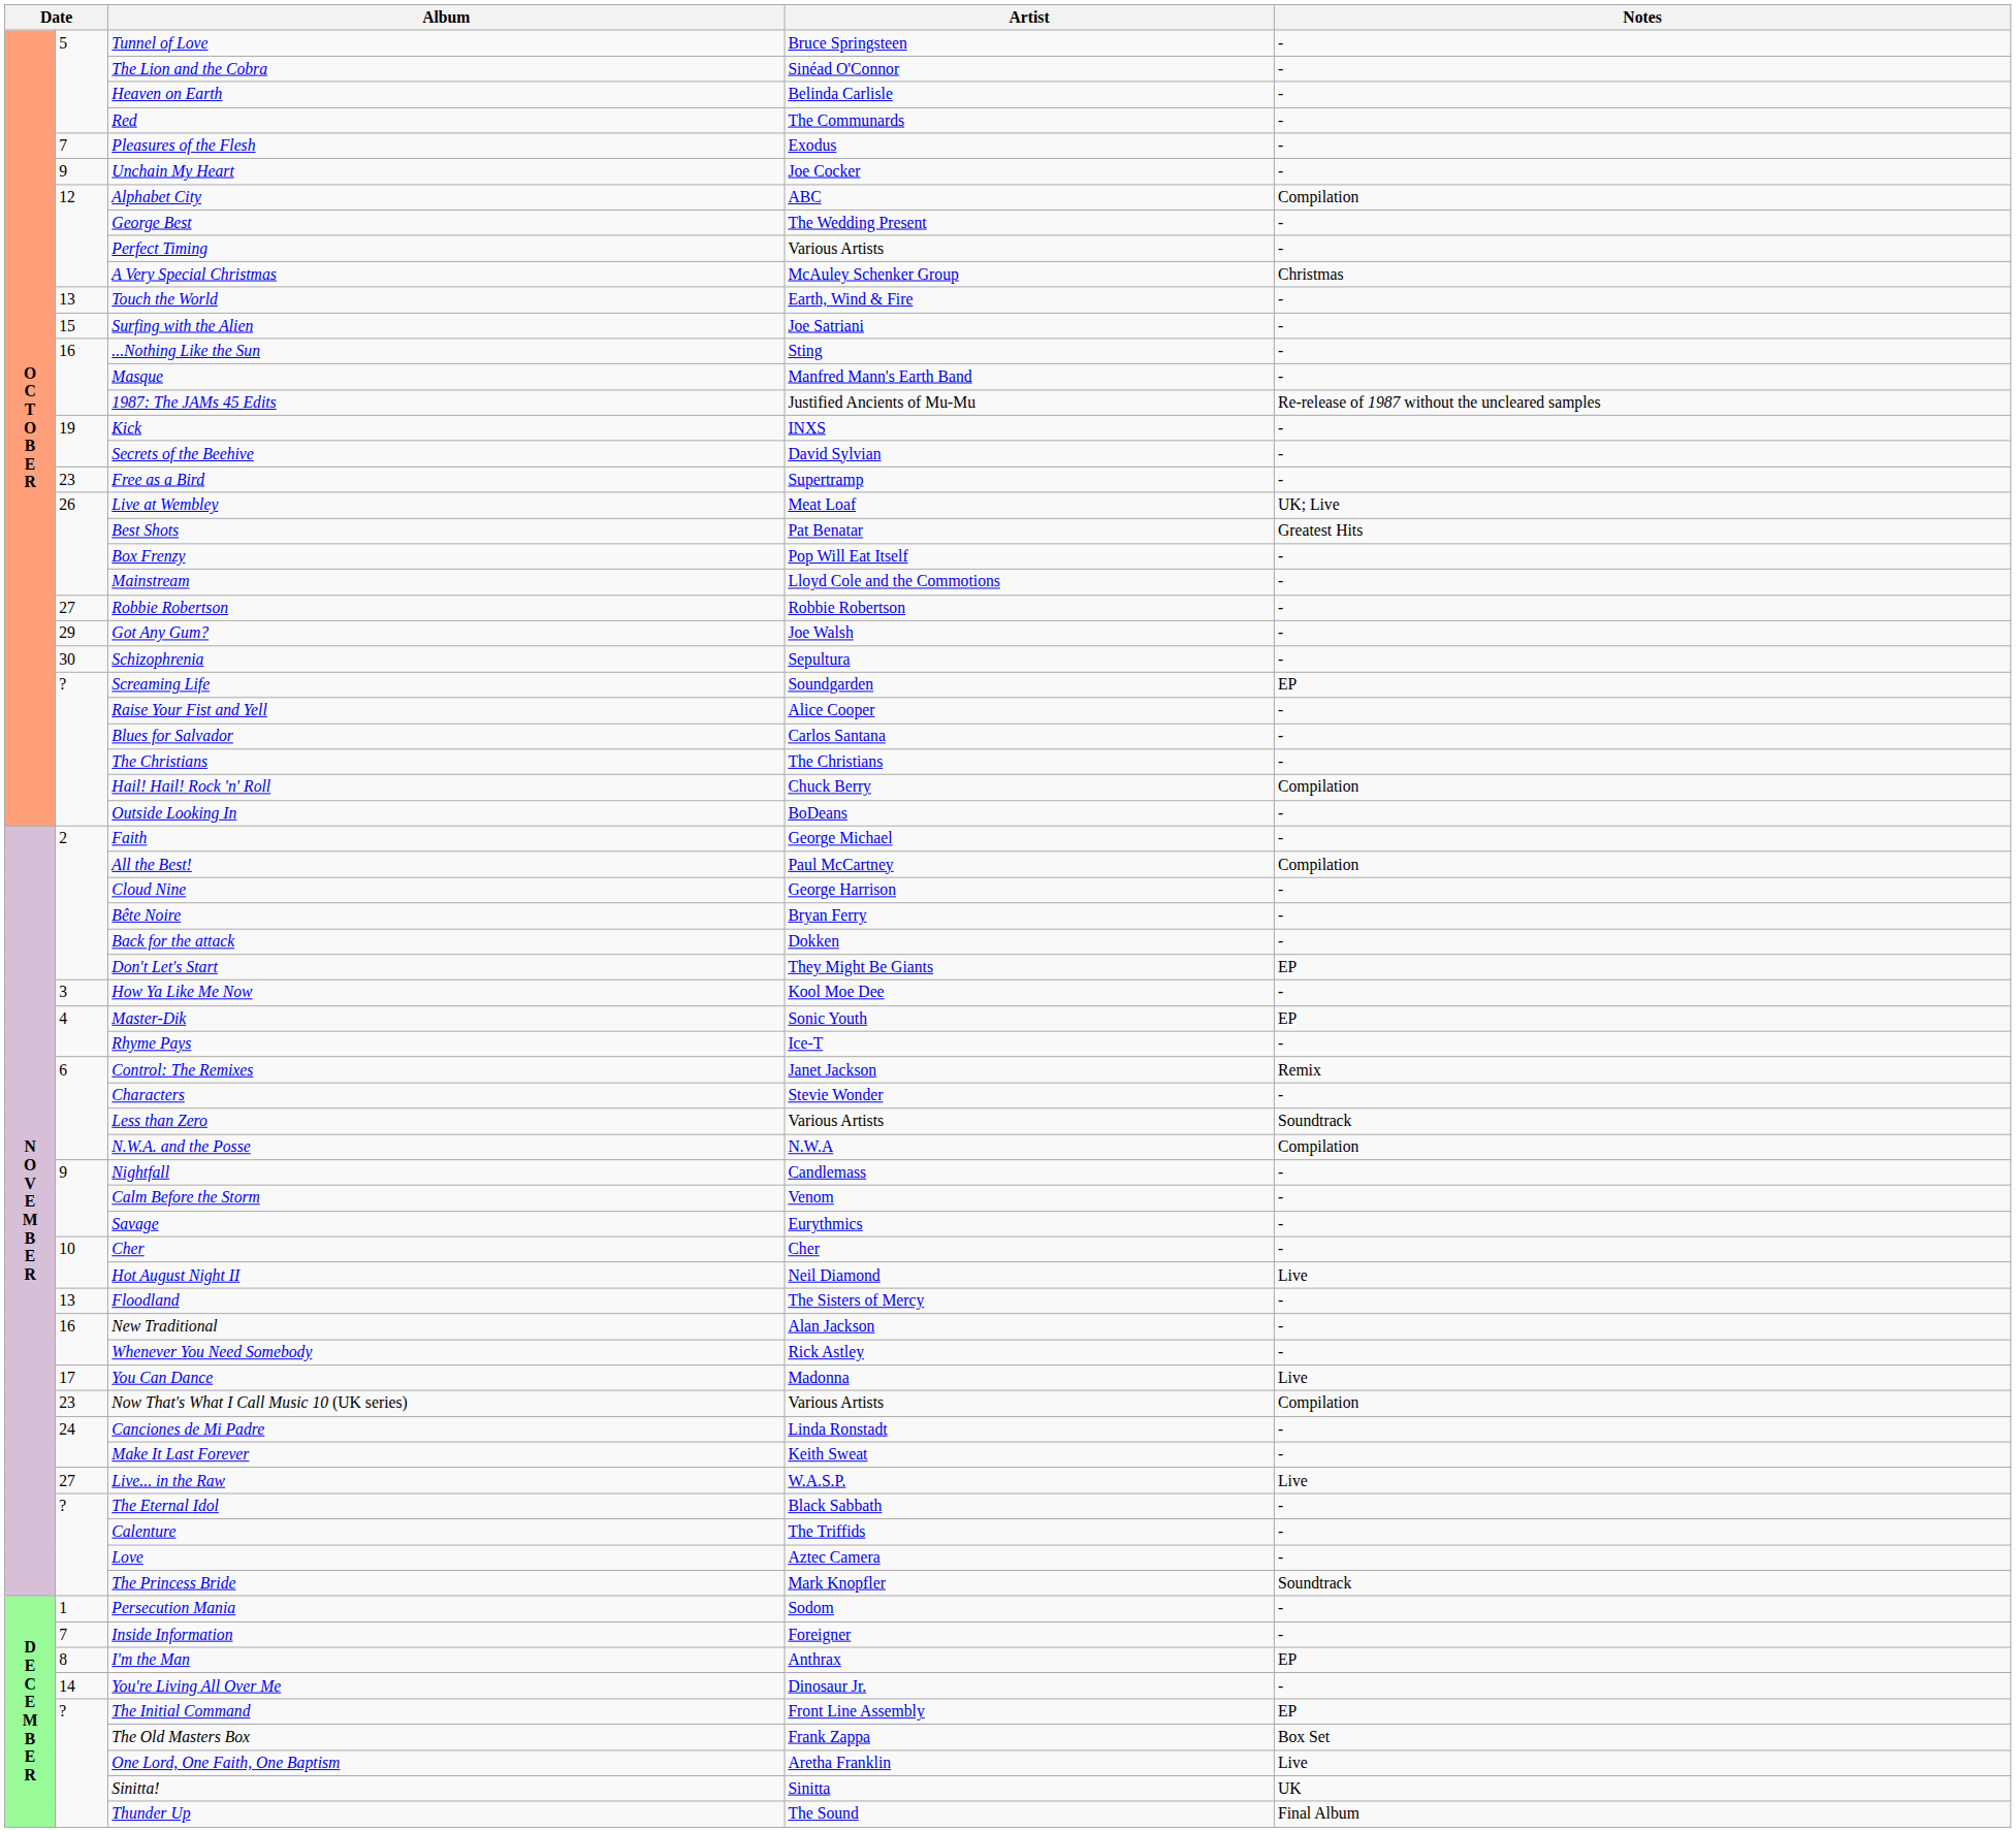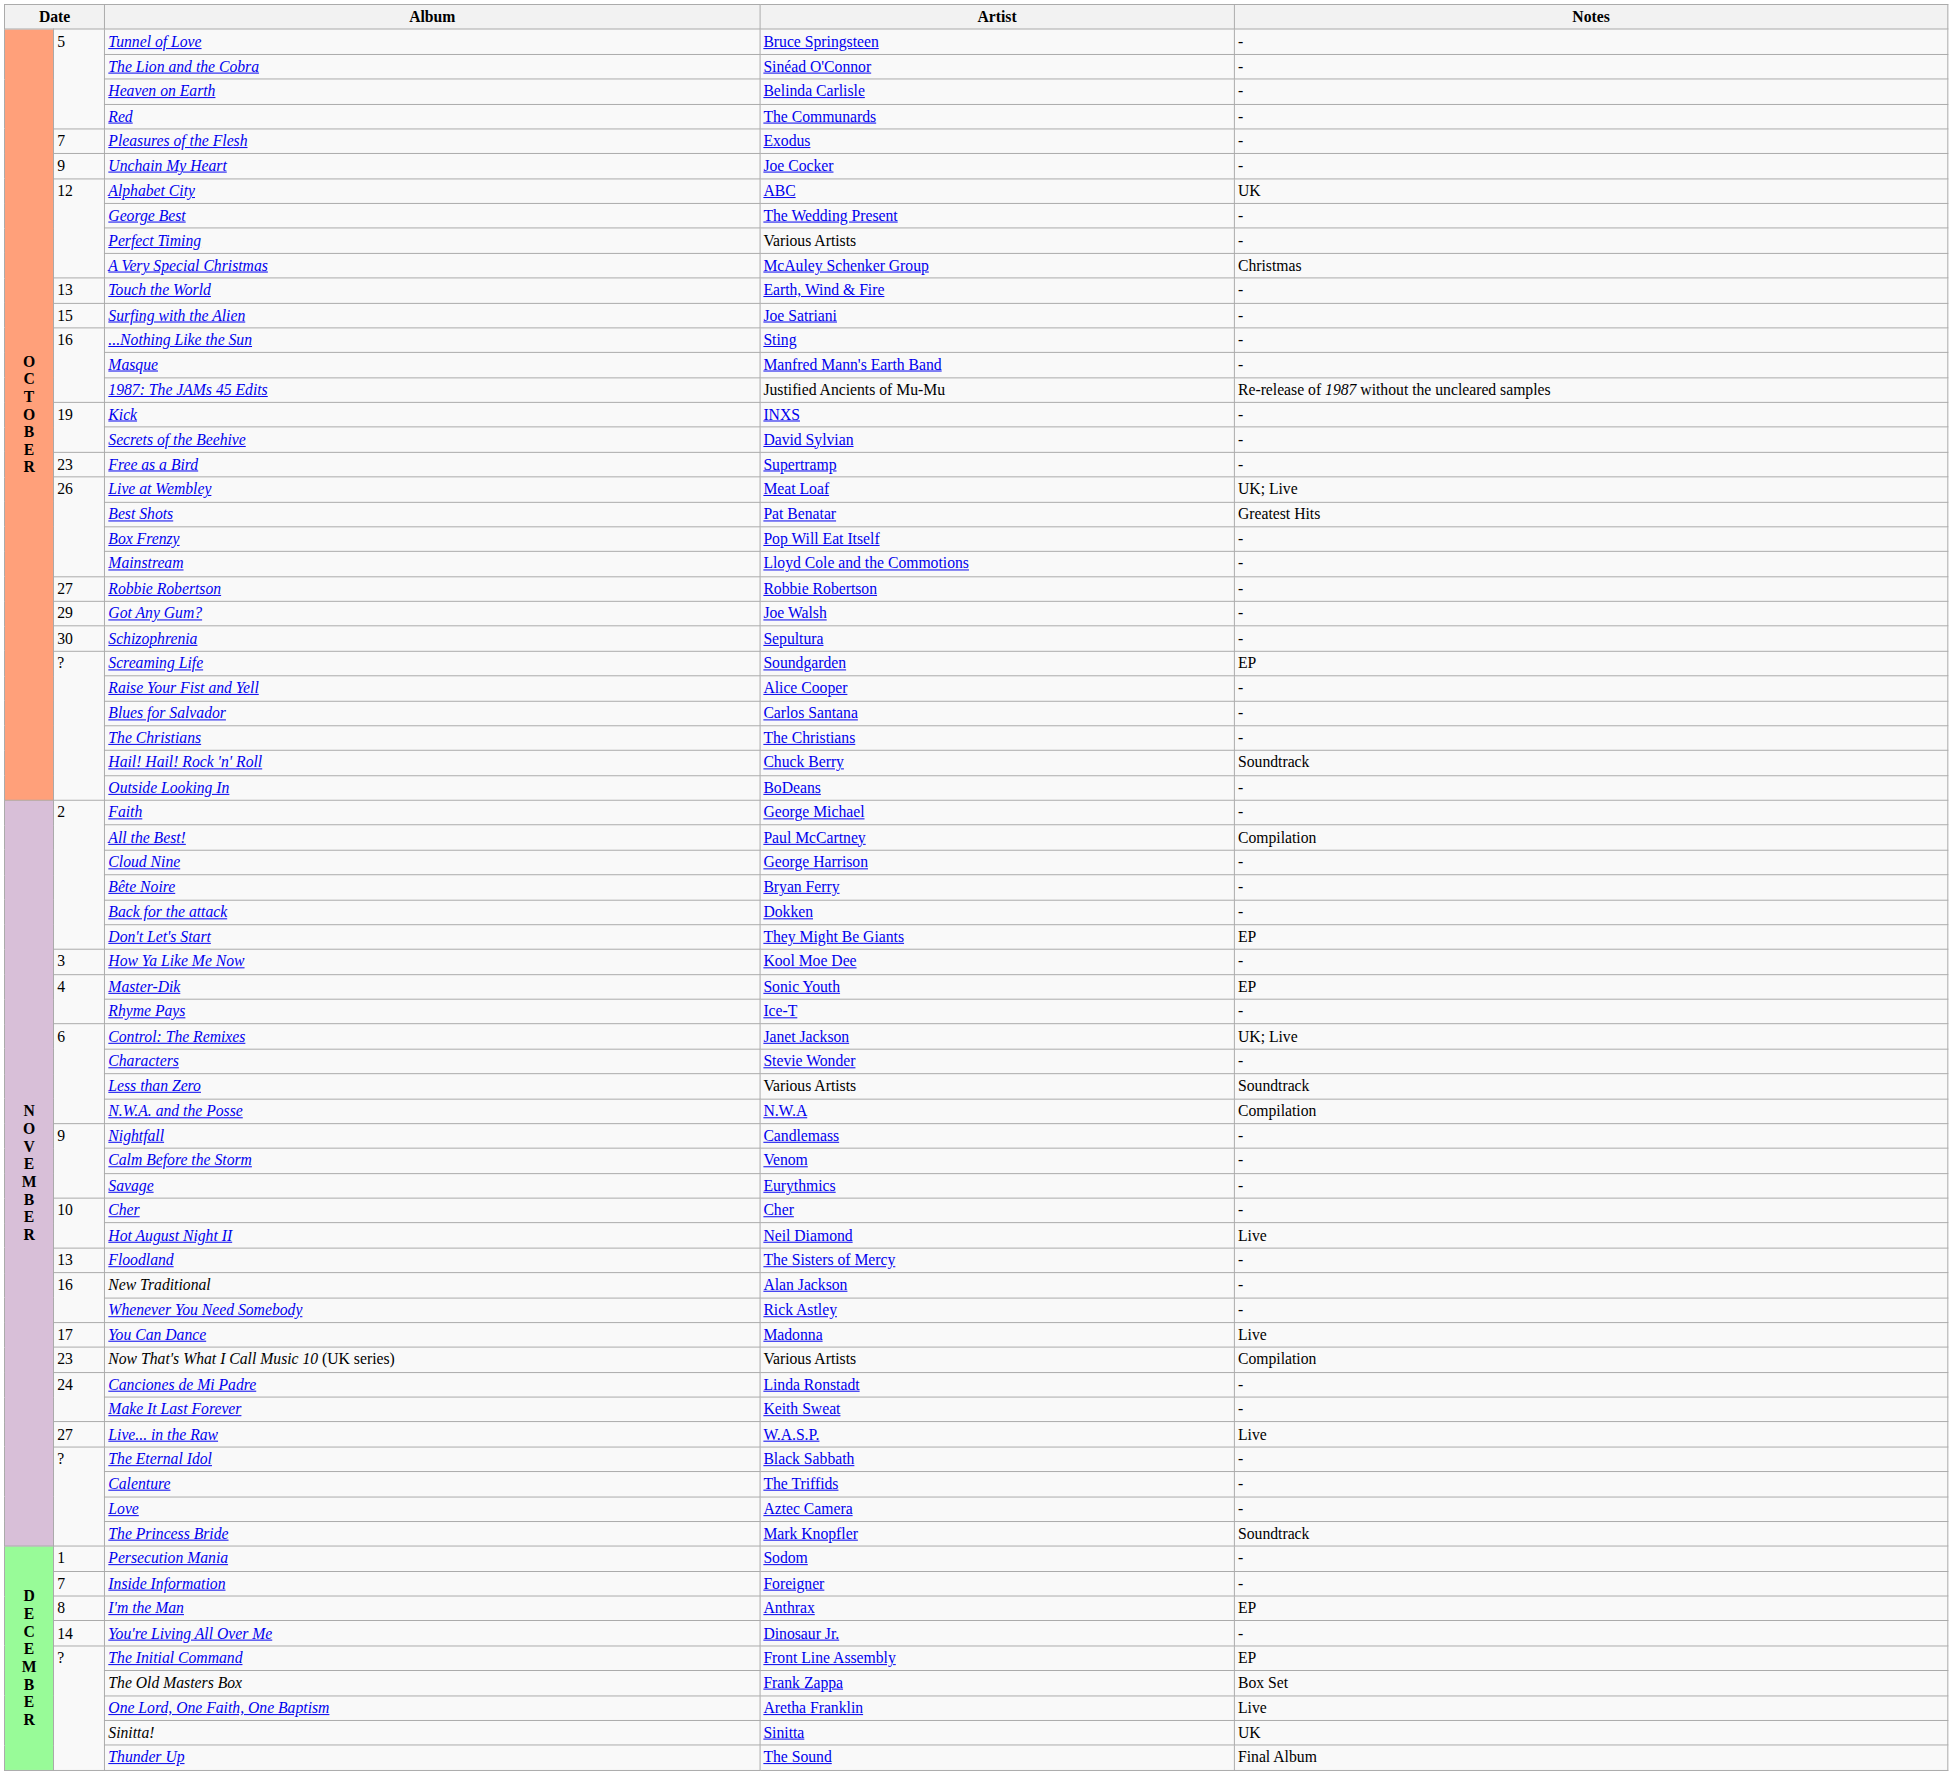Alphabet City | Notes: Compilation -> UK
Hail! Hail! Rock 'n' Roll | Notes: Compilation -> Soundtrack
Control: The Remixes | Notes: Remix -> UK; Live
